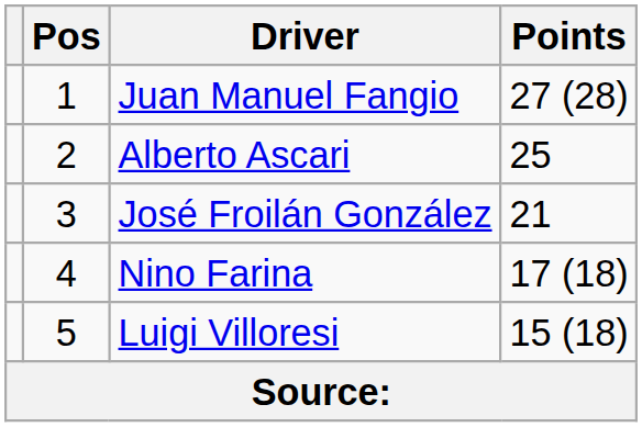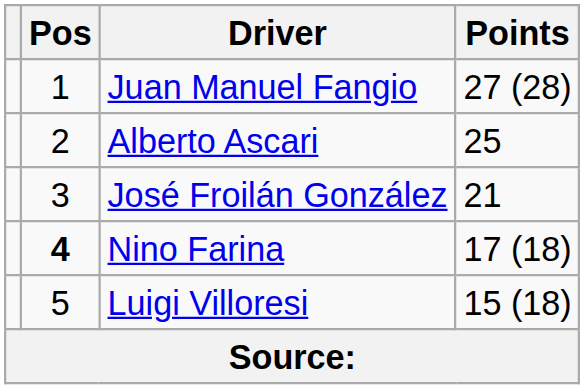Nino Farina | Pos: normal -> bold
